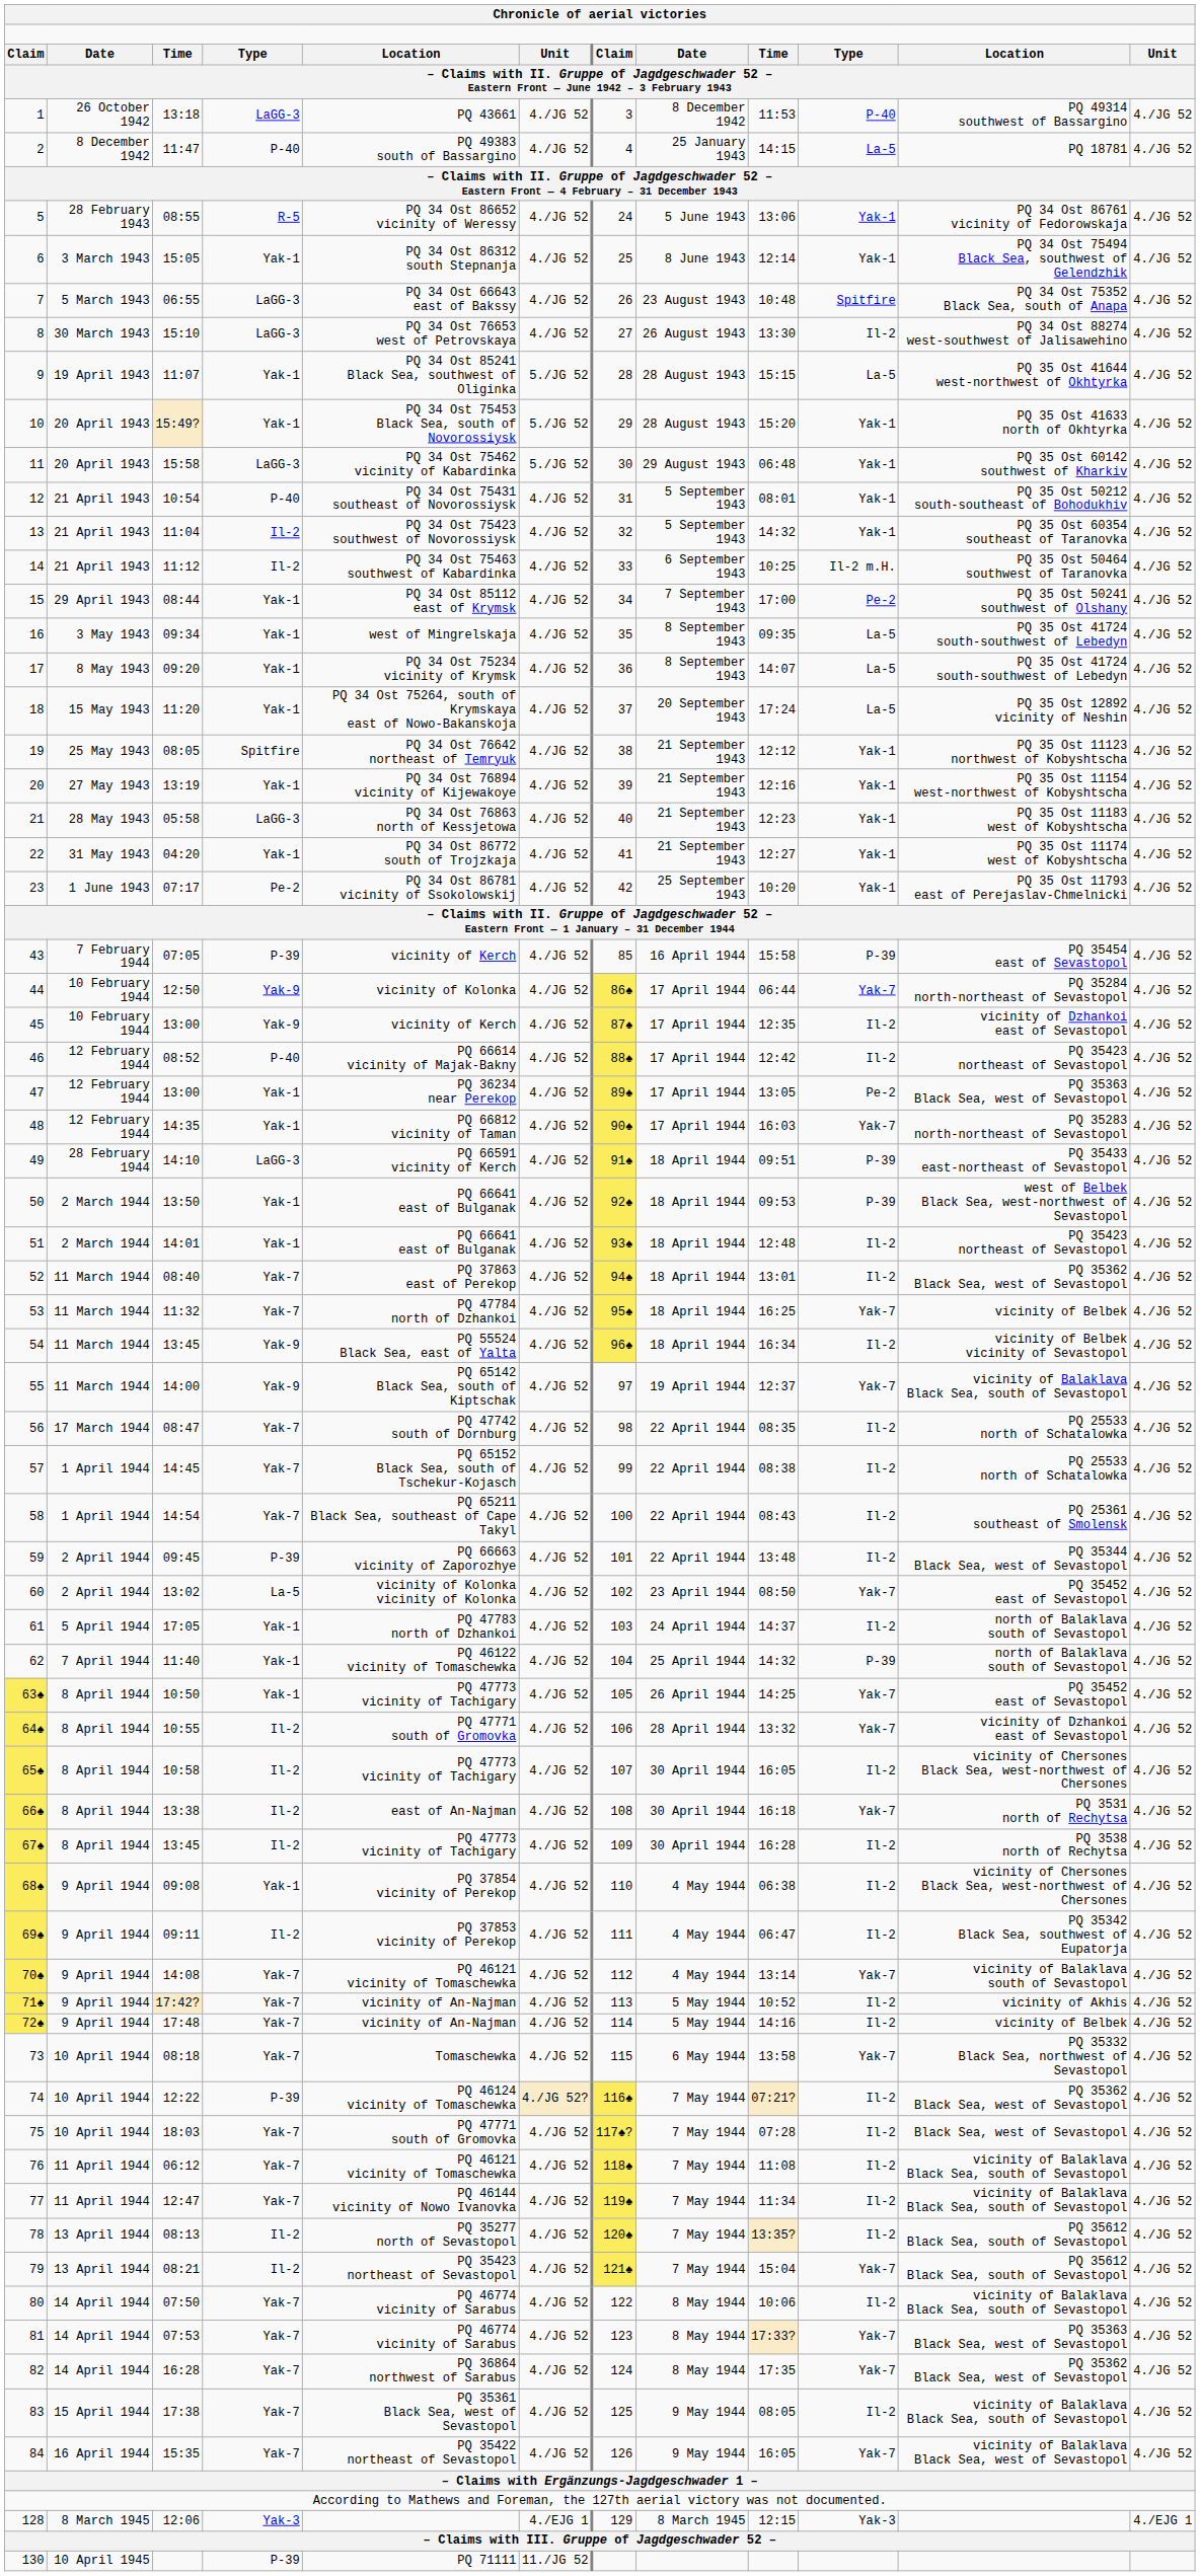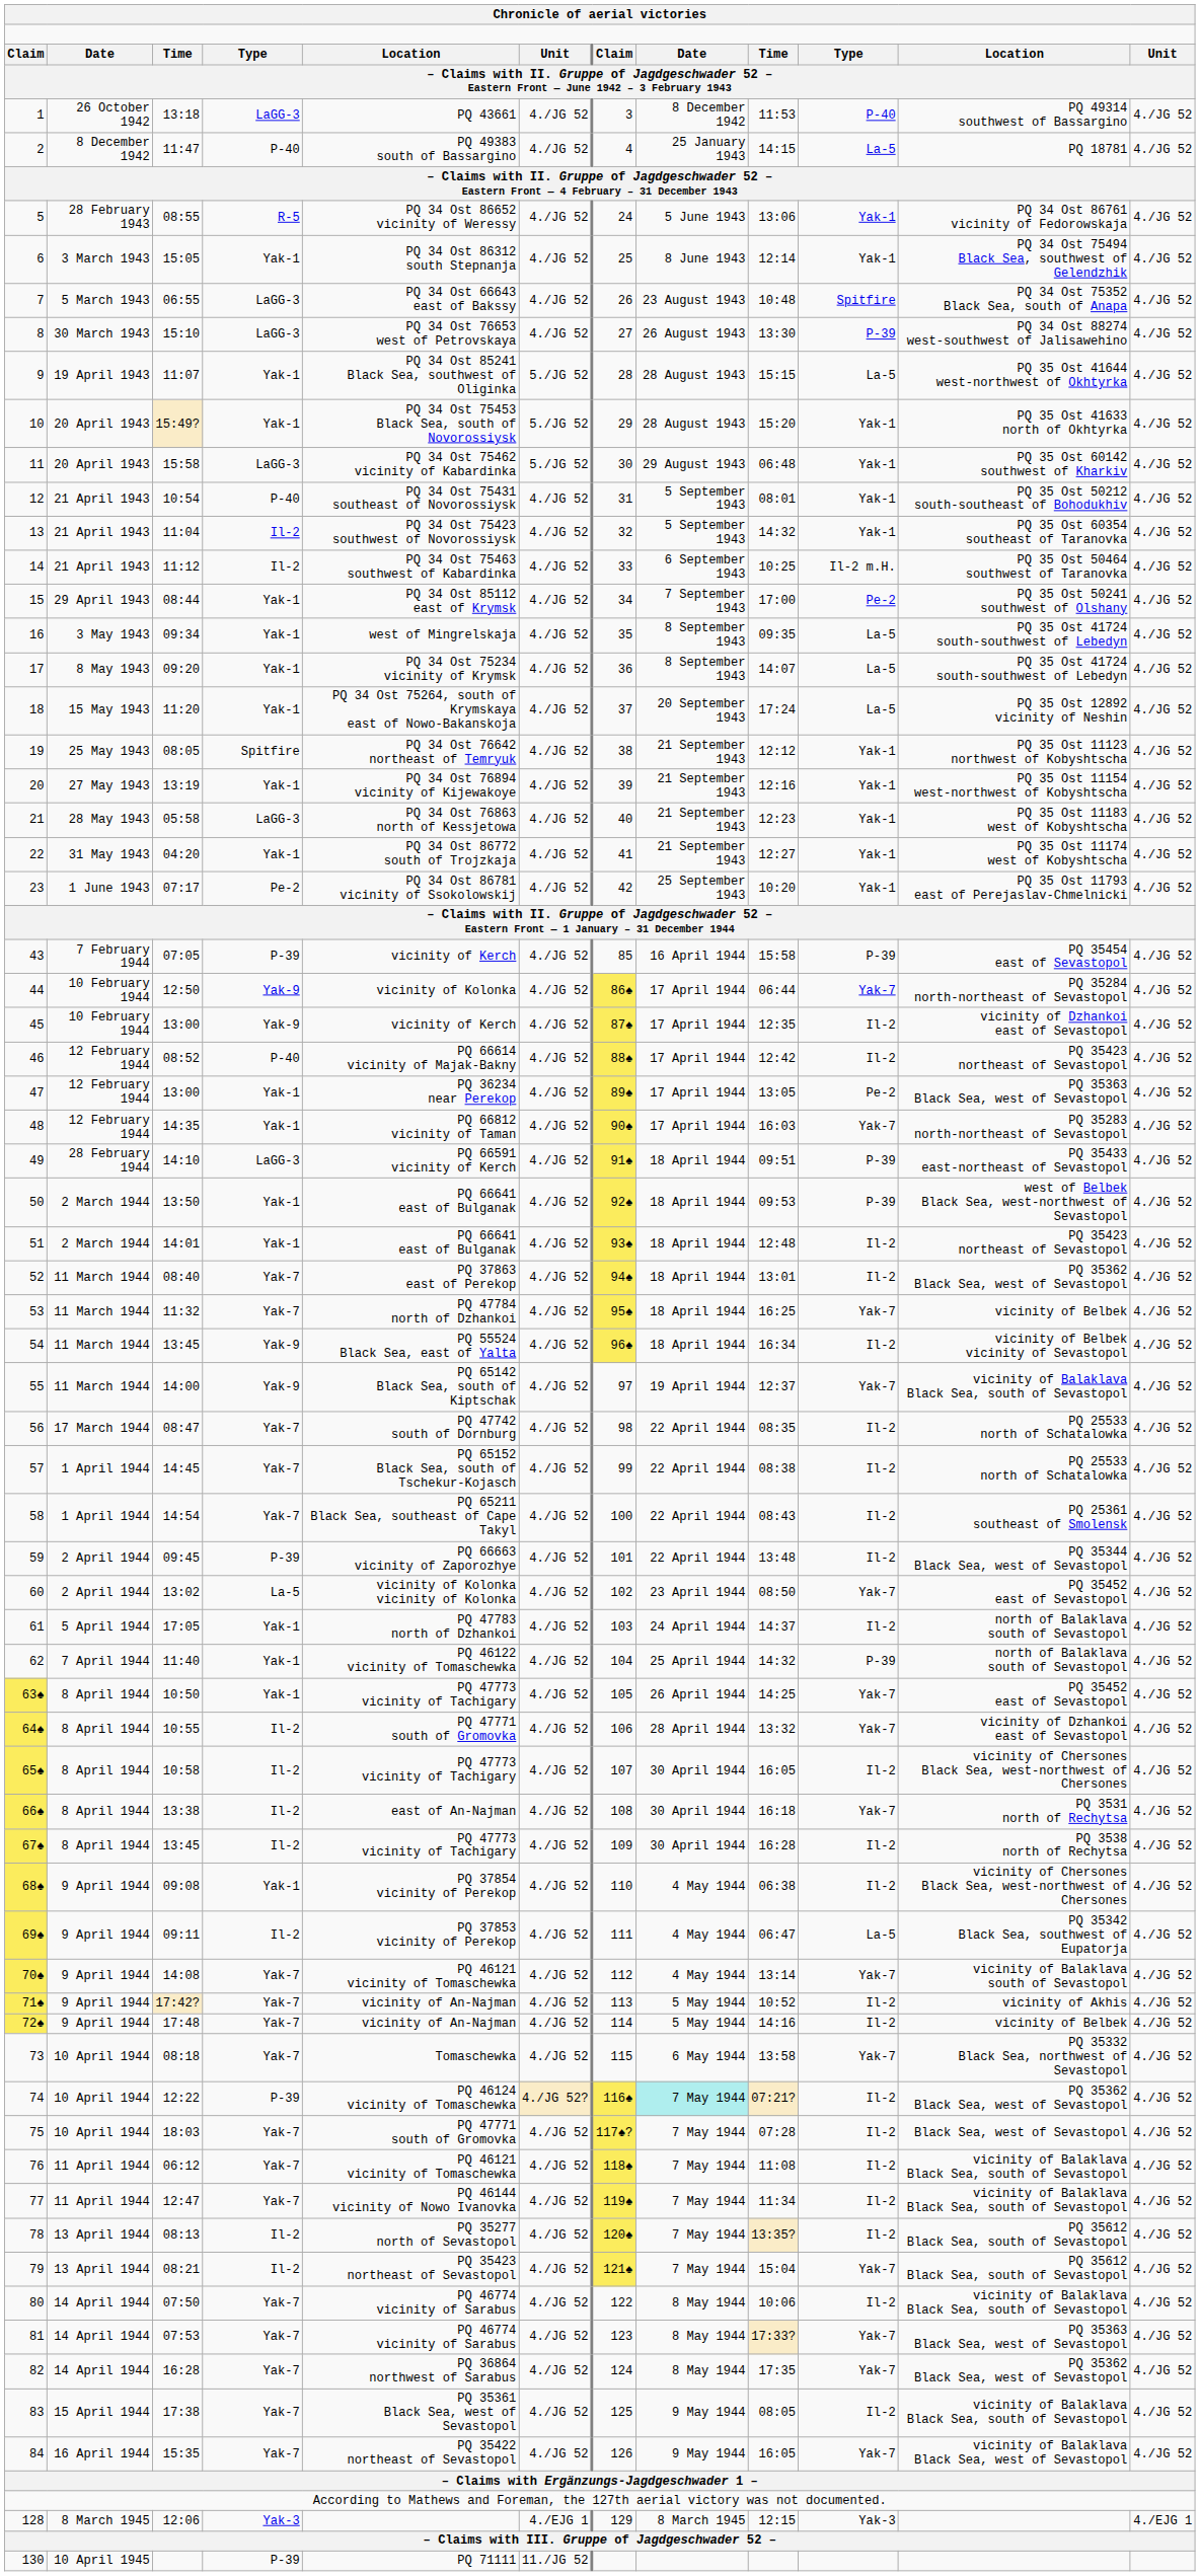8 | column 10: Il-2 -> P-39
69♠ | column 10: Il-2 -> La-5
74 | column 8: no background -> paleturquoise background
